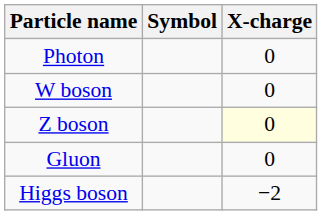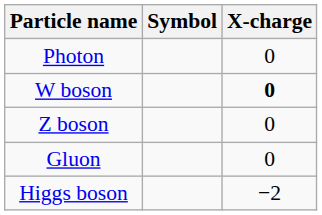W boson | X-charge: normal -> bold
Z boson | X-charge: lightyellow background -> no background
